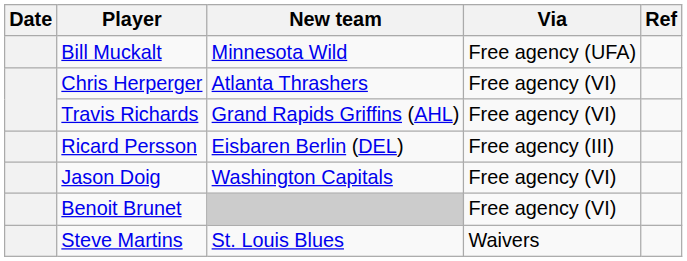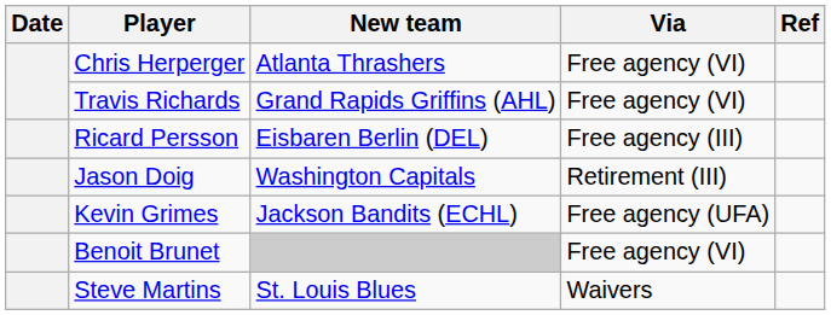- row: Bill Muckalt | Minnesota Wild | Free agency (UFA)
Jason Doig | Via: Free agency (VI) -> Retirement (III)
+ row: Kevin Grimes | Jackson Bandits (ECHL) | Free agency (UFA)
